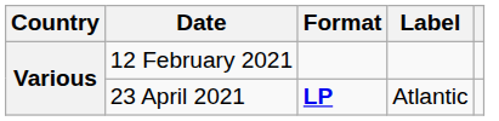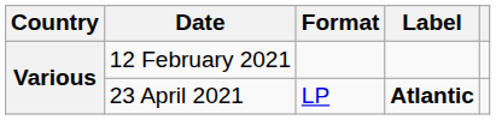23 April 2021 | Format: bold -> normal
23 April 2021 | Label: normal -> bold
